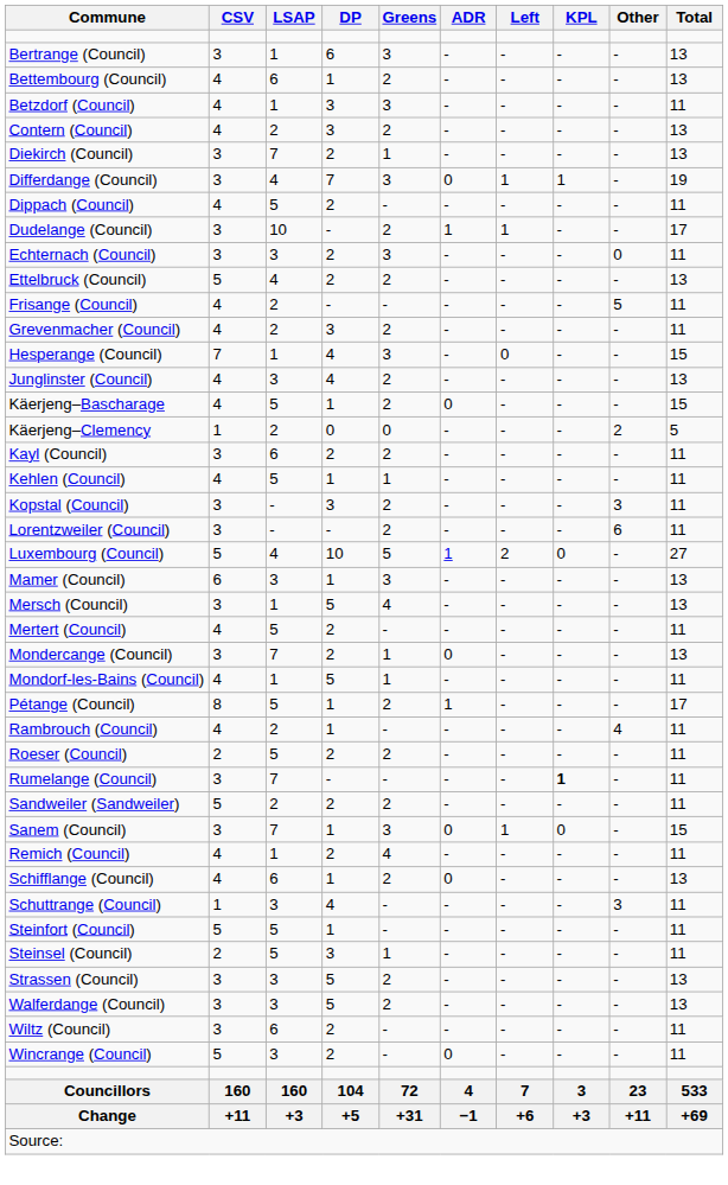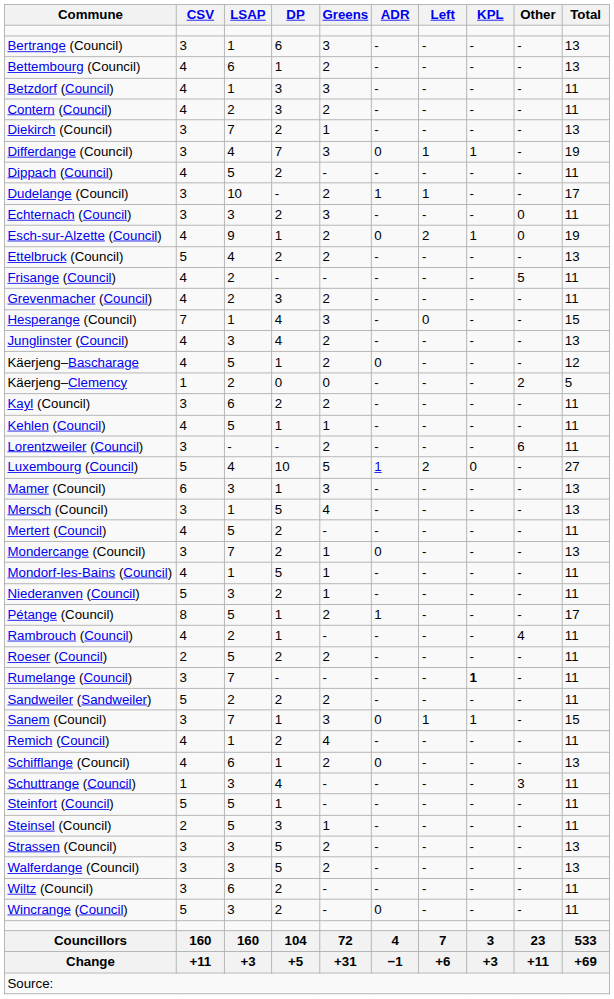Contern (Council) | Total: 13 -> 11
+ row: Esch-sur-Alzette (Council) | 4 | 9 | 1 | 2 | 0 | 2 | 1 | 0 | 19
Käerjeng–Bascharage | Total: 15 -> 12
- row: Kopstal (Council) | 3 | - | 3 | 2 | - | - | - | 3 | 11
+ row: Niederanven (Council) | 5 | 3 | 2 | 1 | - | - | - | - | 11
Sanem (Council) | KPL: 0 -> 1
